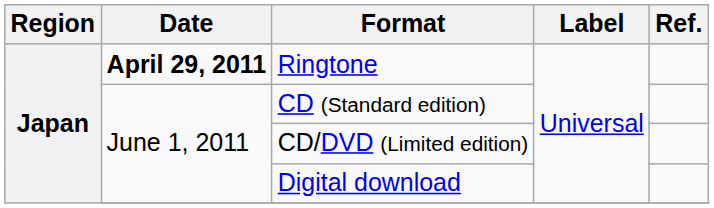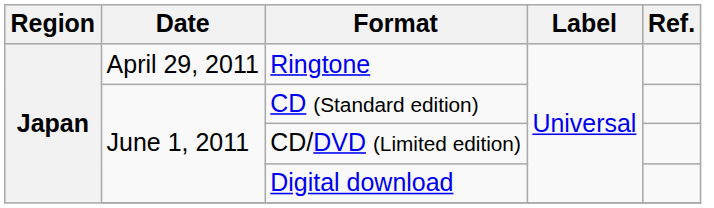Ringtone | Date: bold -> normal
